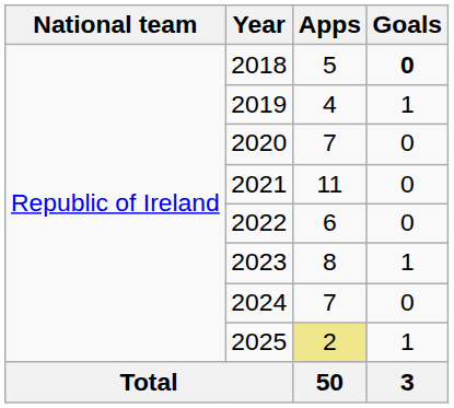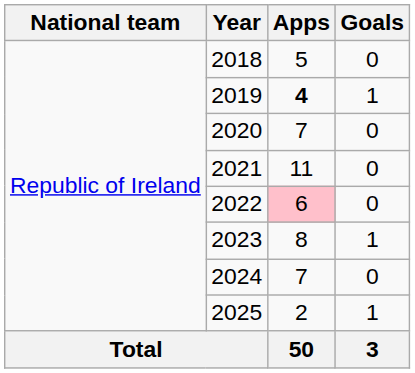2018 | Goals: bold -> normal
2019 | Apps: normal -> bold
2022 | Apps: no background -> pink background
2025 | Apps: khaki background -> no background
